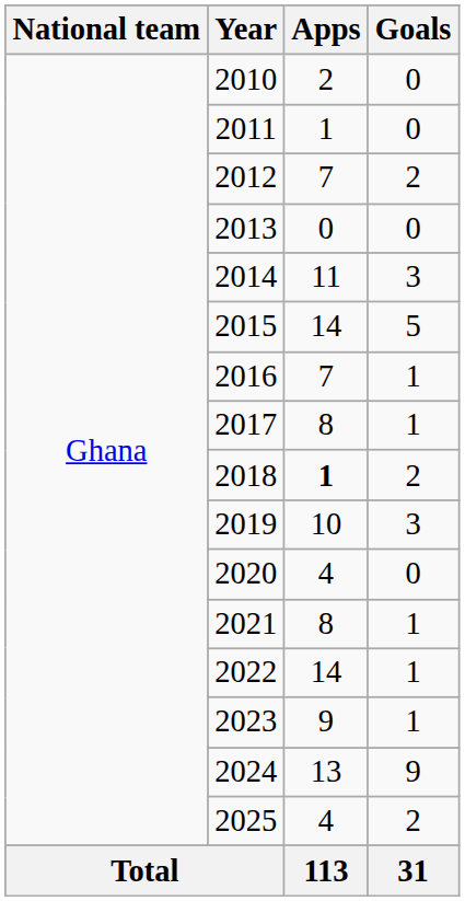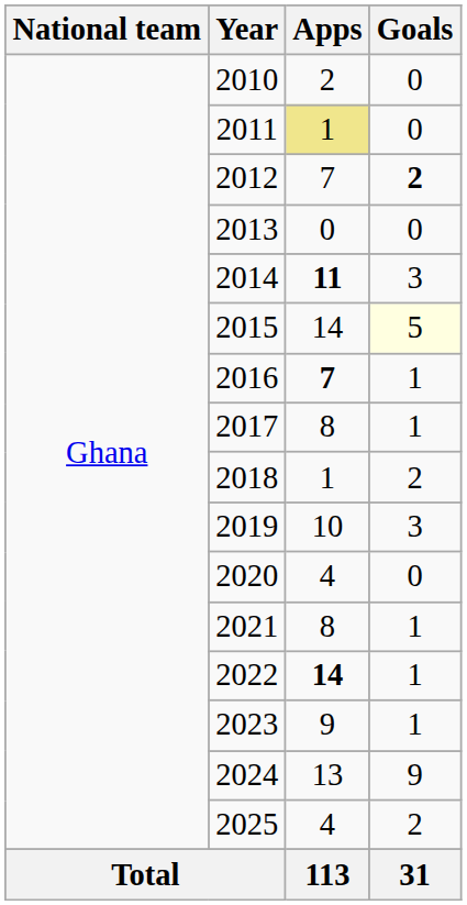2011 | Apps: no background -> khaki background
2012 | Goals: normal -> bold
2014 | Apps: normal -> bold
2015 | Goals: no background -> lightyellow background
2016 | Apps: normal -> bold
2018 | Apps: bold -> normal
2022 | Apps: normal -> bold
